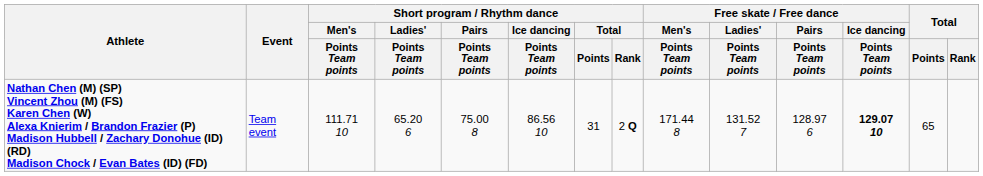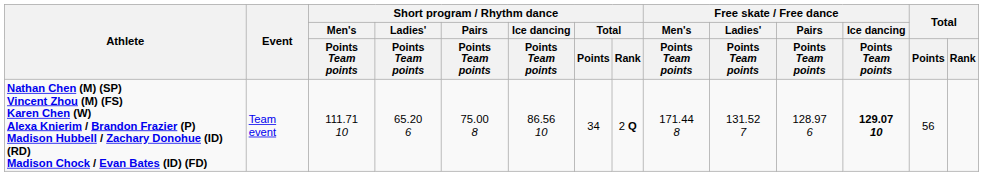row 4 | Short program / Rhythm dance / Total / Points: 31 -> 34
row 4 | Total / Points: 65 -> 56
